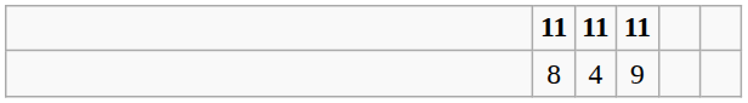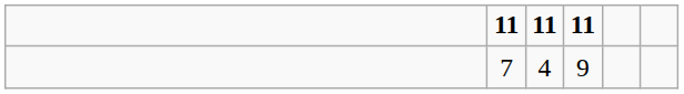row 2 | column 2: 8 -> 7
